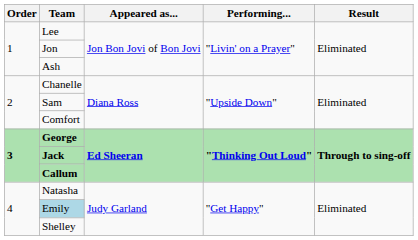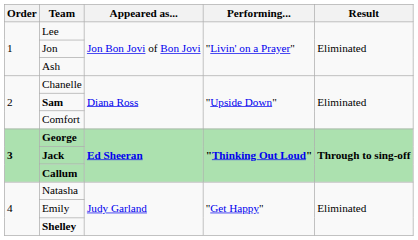Sam | Team: normal -> bold
Emily | Team: lightblue background -> no background
Shelley | Team: normal -> bold
